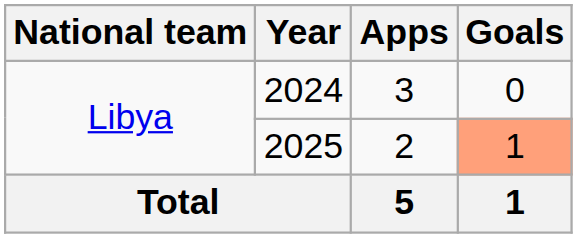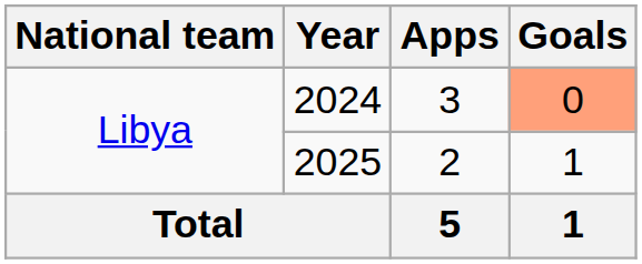2024 | Goals: no background -> lightsalmon background
2025 | Goals: lightsalmon background -> no background
